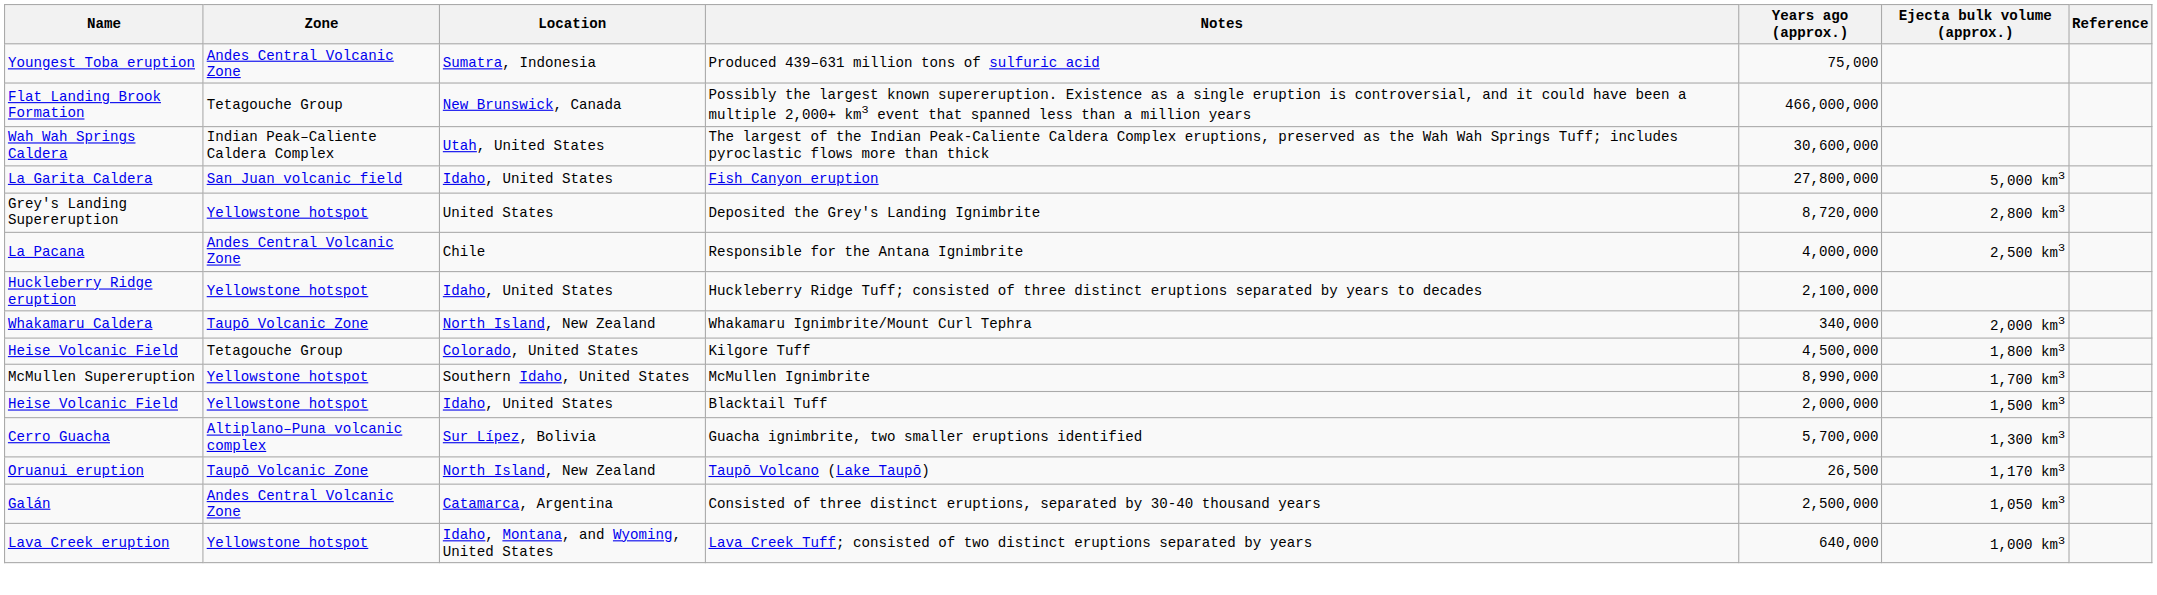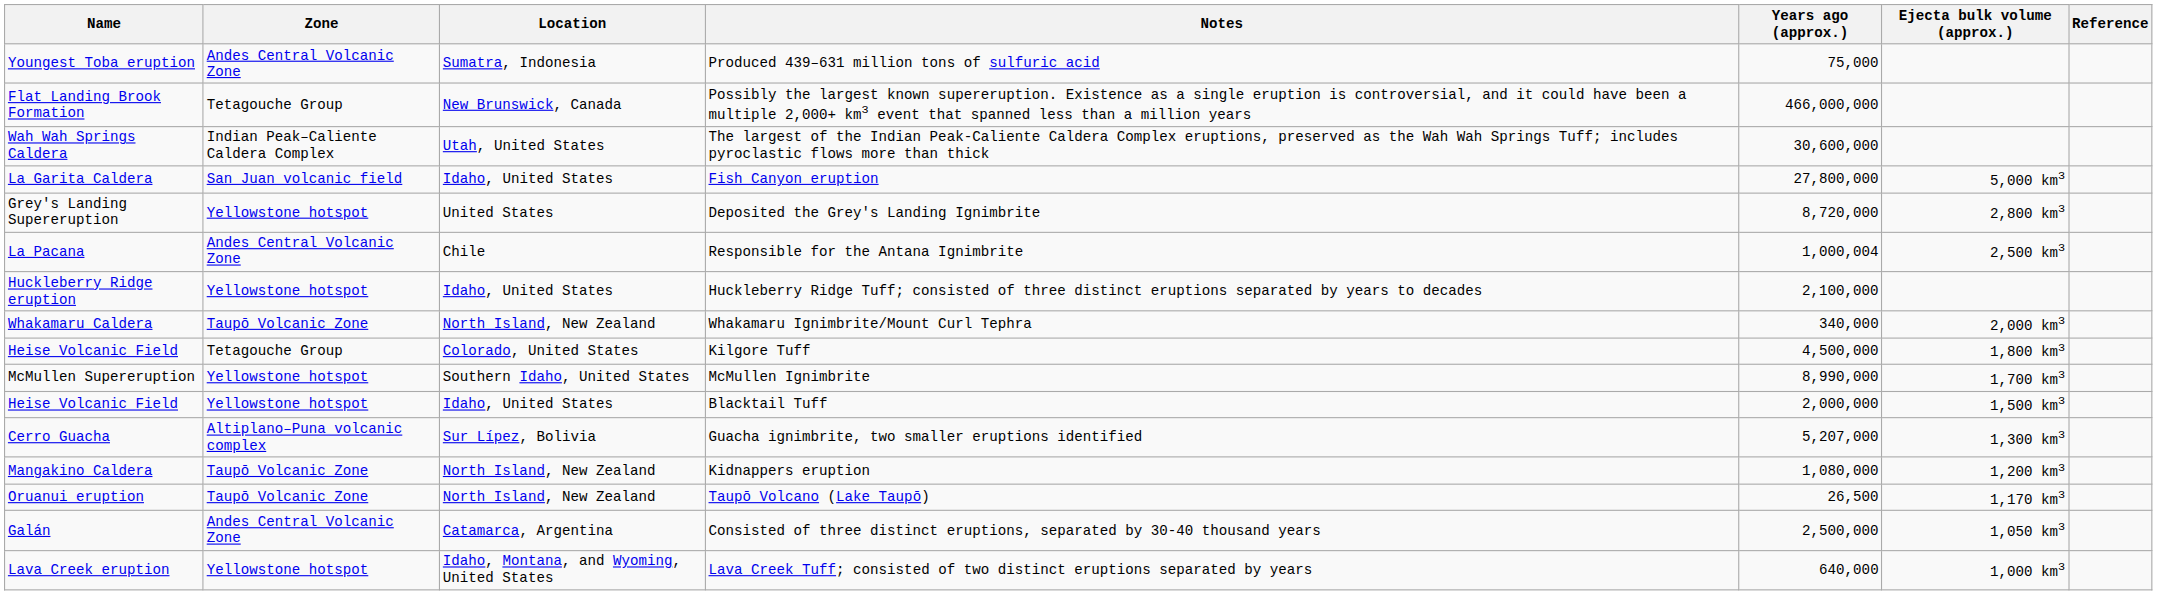Responsible for the Antana Ignimbrite | Years ago (approx.): 4,000,000 -> 1,000,004
Guacha ignimbrite, two smaller eruptions identified | Years ago (approx.): 5,700,000 -> 5,207,000
+ row: Mangakino Caldera | Taupō Volcanic Zone | North Island, New Zealand | Kidnappers eruption | 1,080,000 | 1,200 km3
